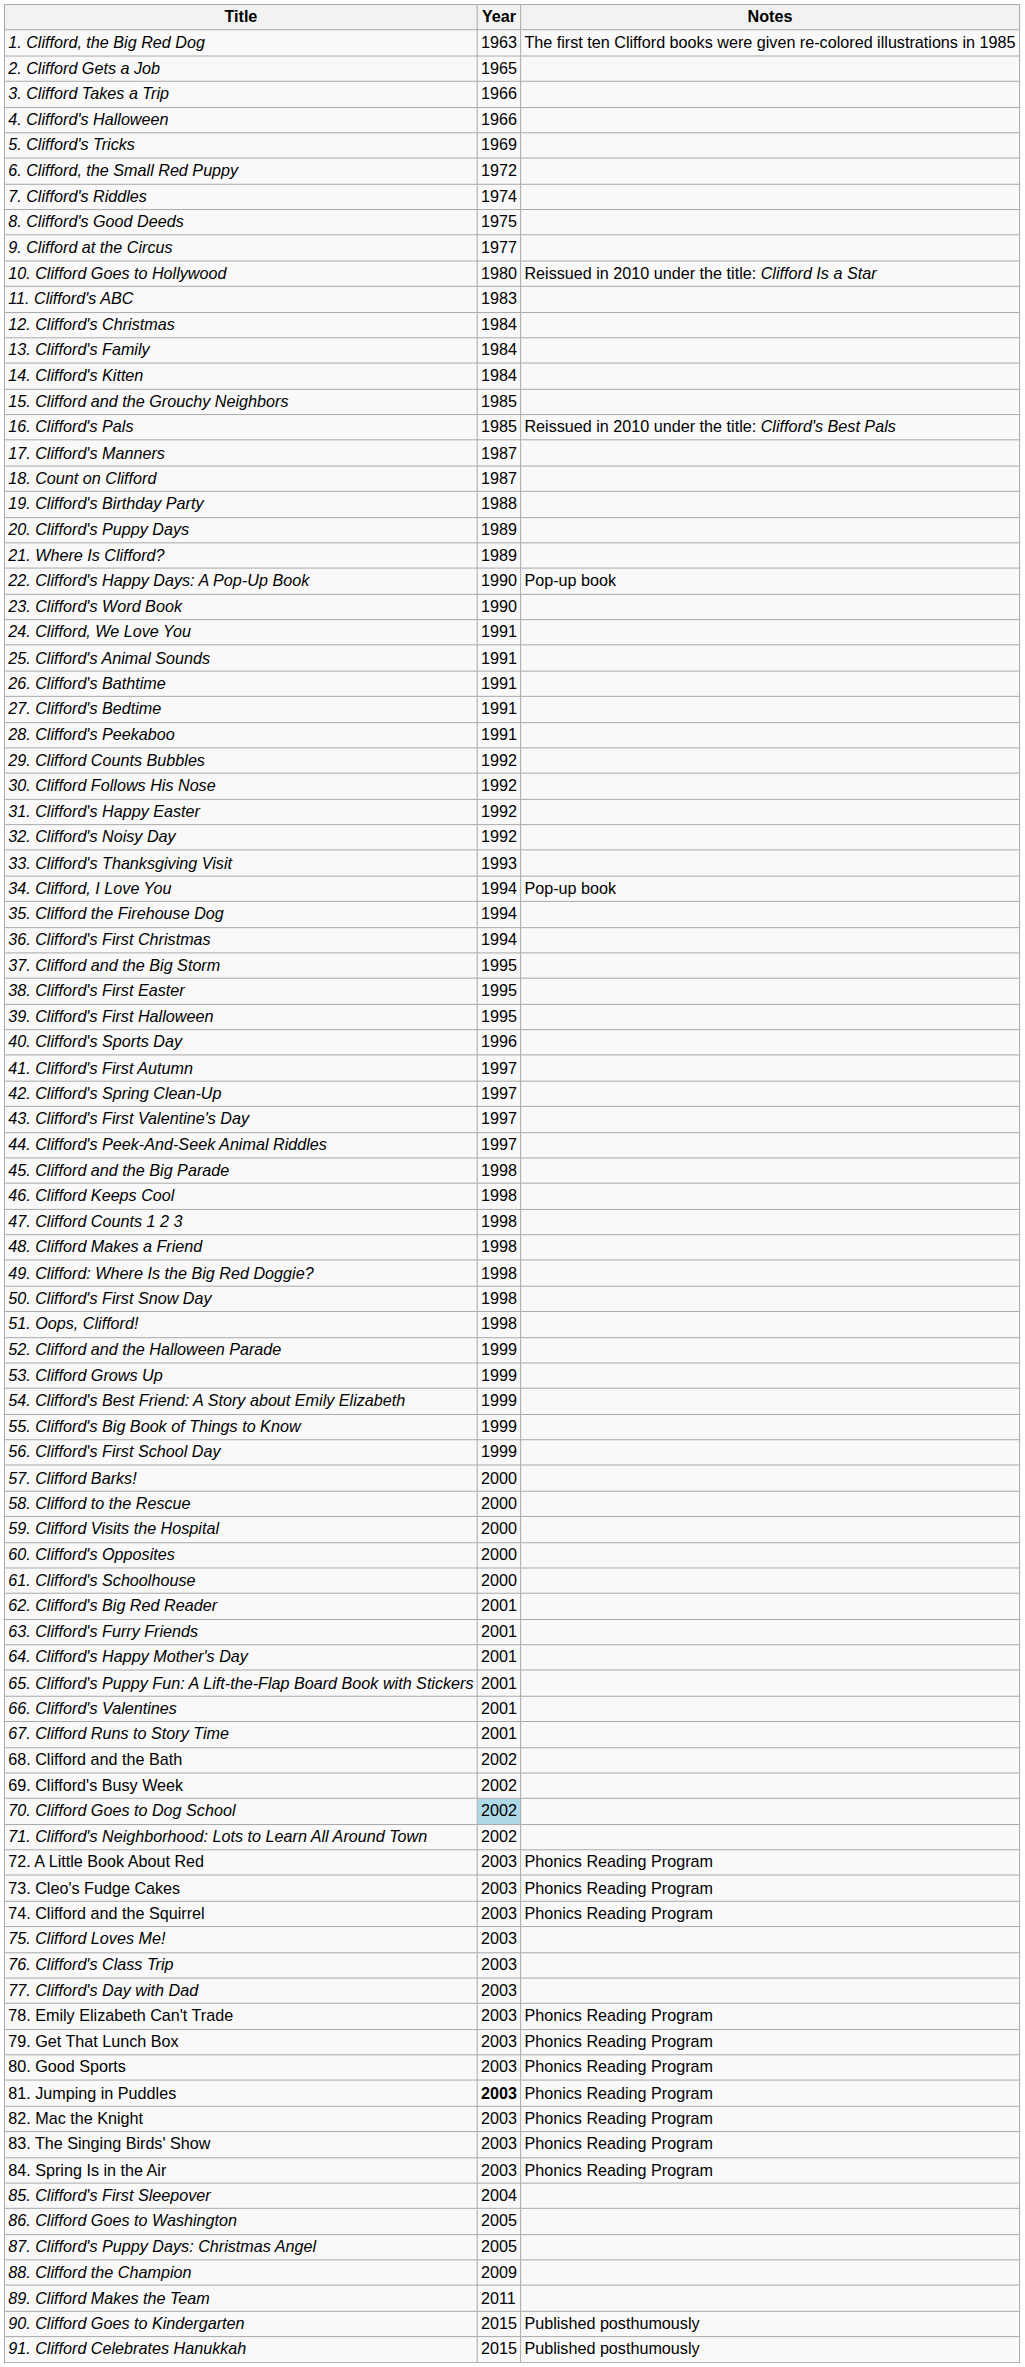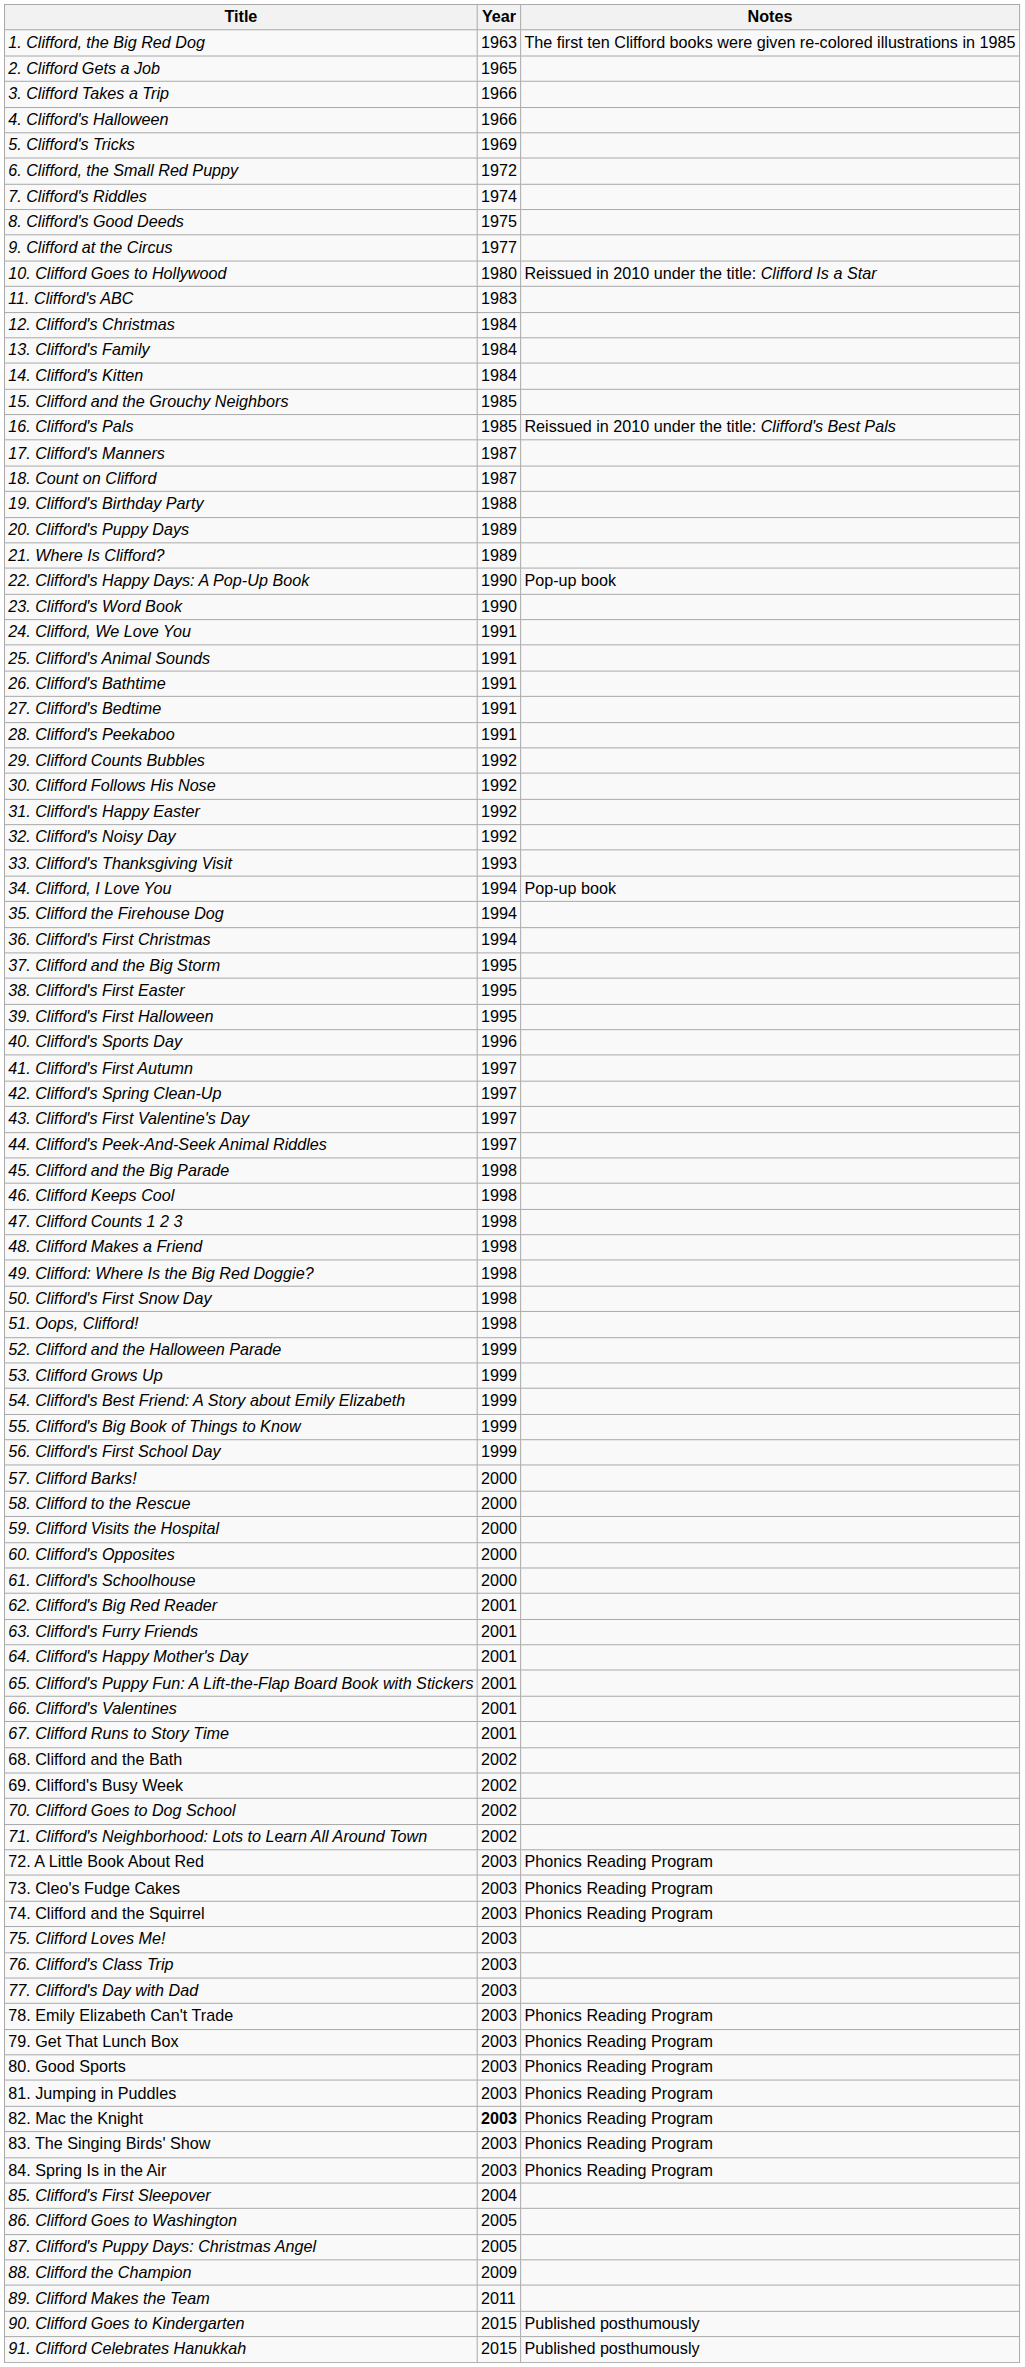70. Clifford Goes to Dog School | Year: lightblue background -> no background
81. Jumping in Puddles | Year: bold -> normal
82. Mac the Knight | Year: normal -> bold
